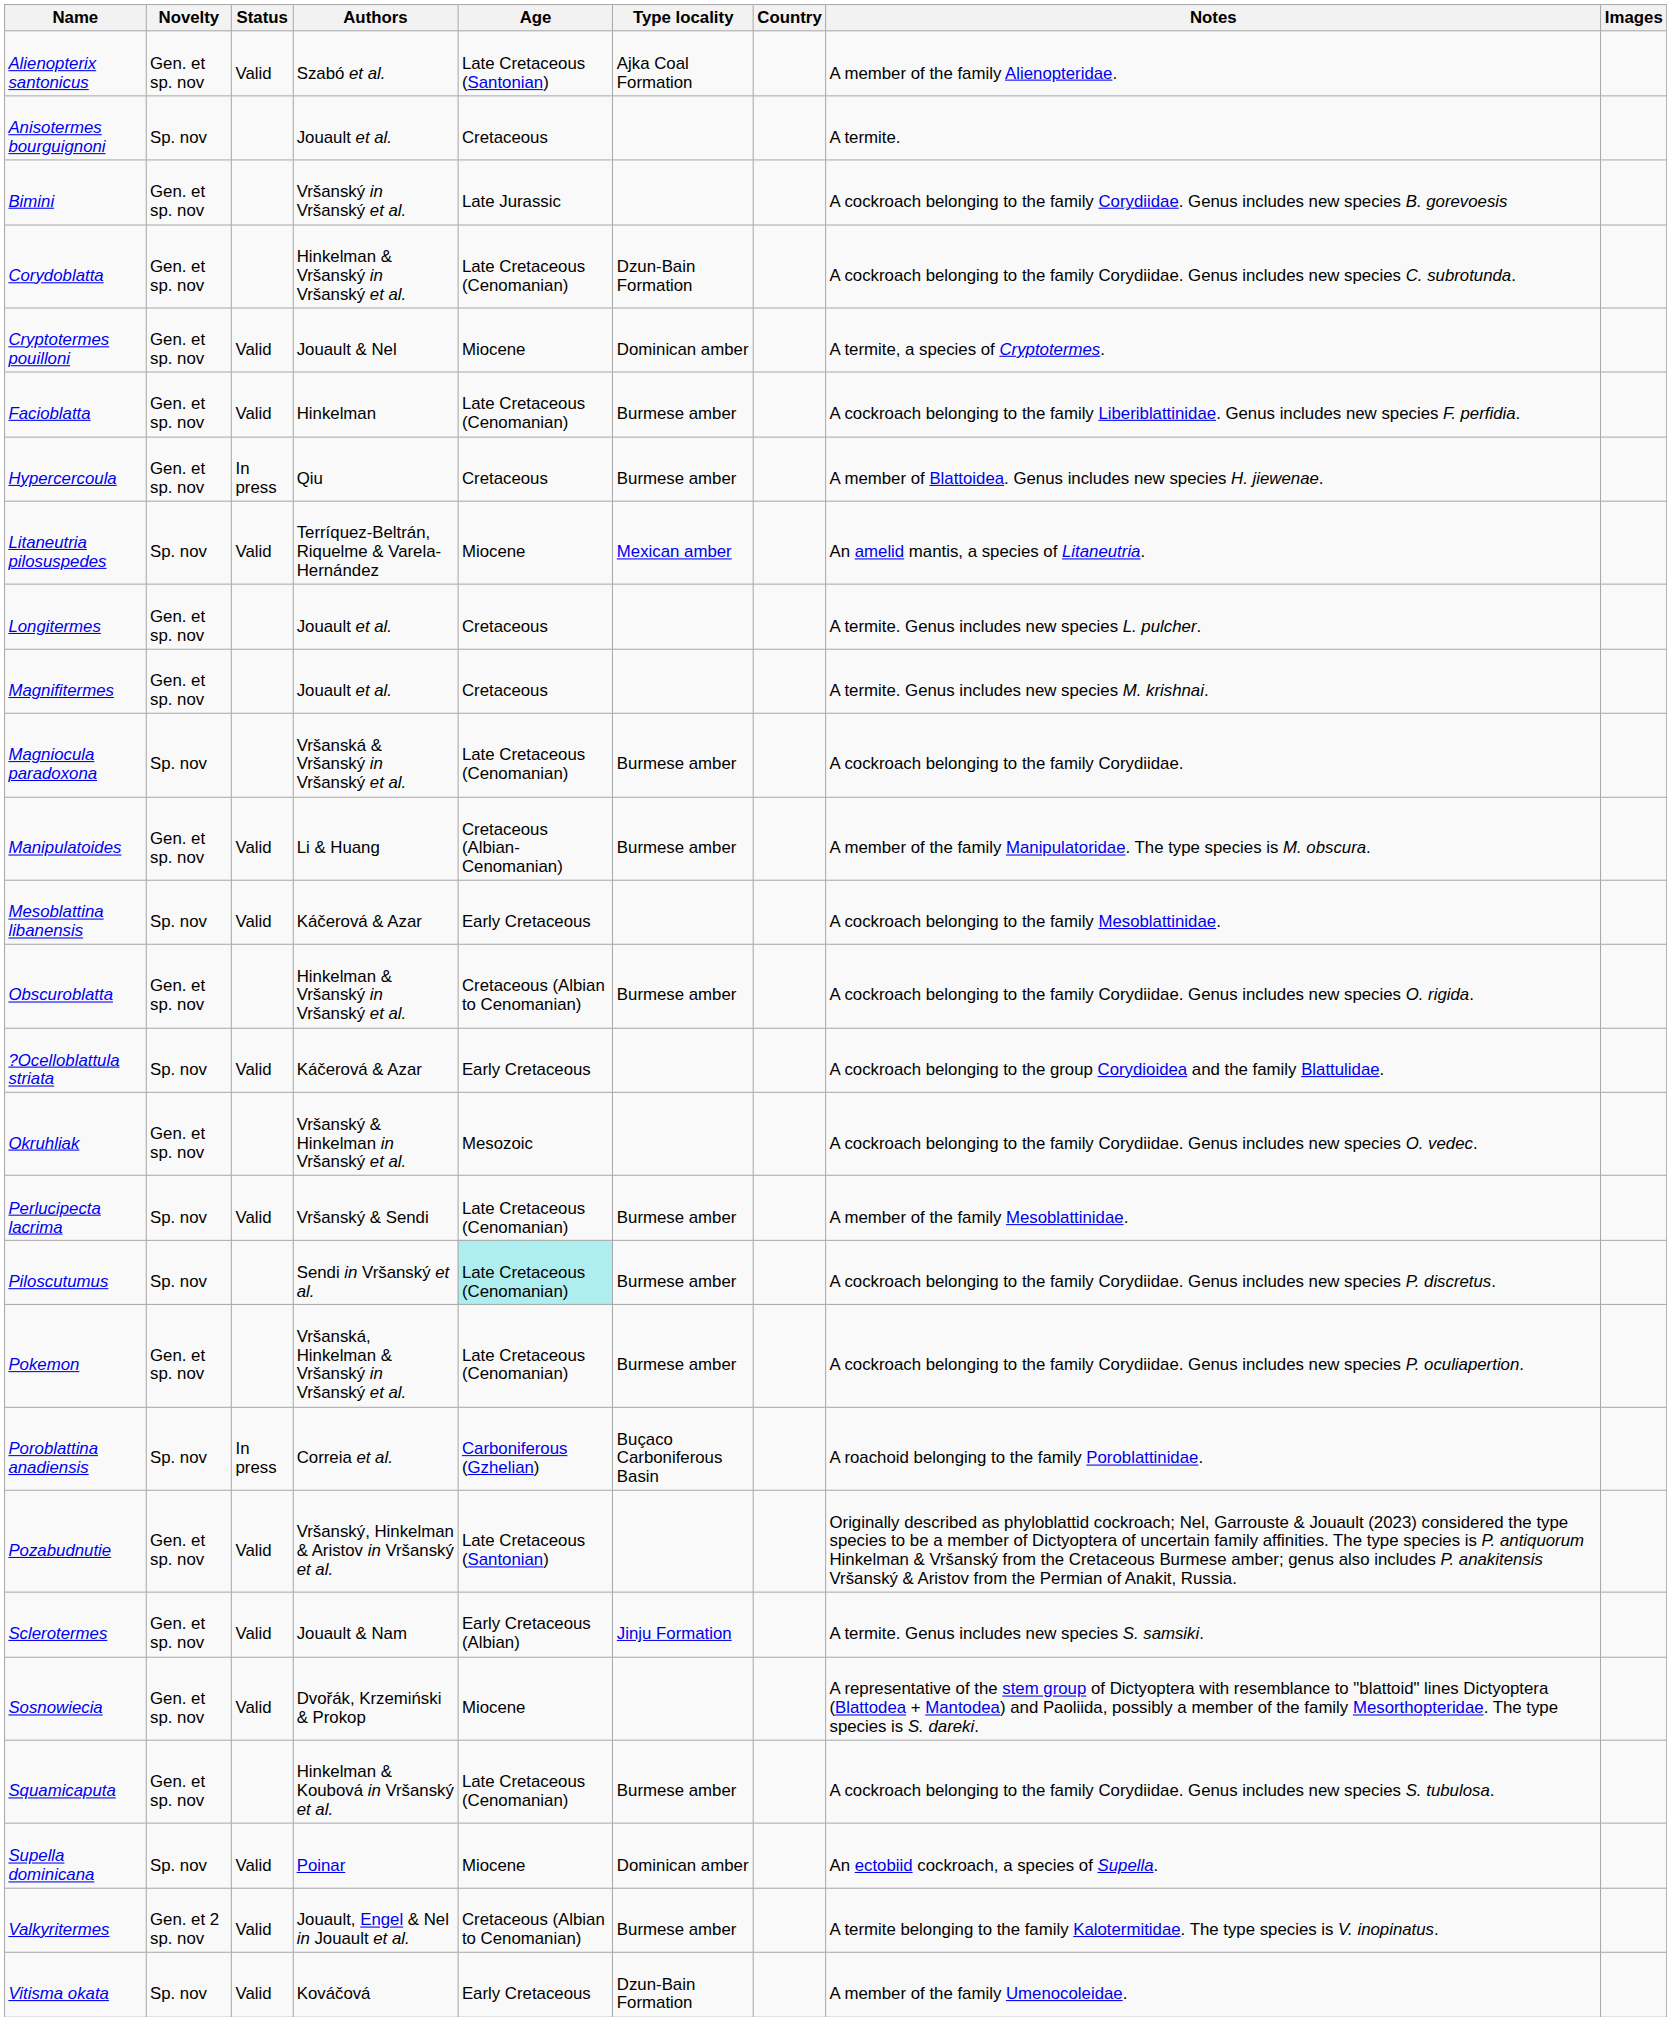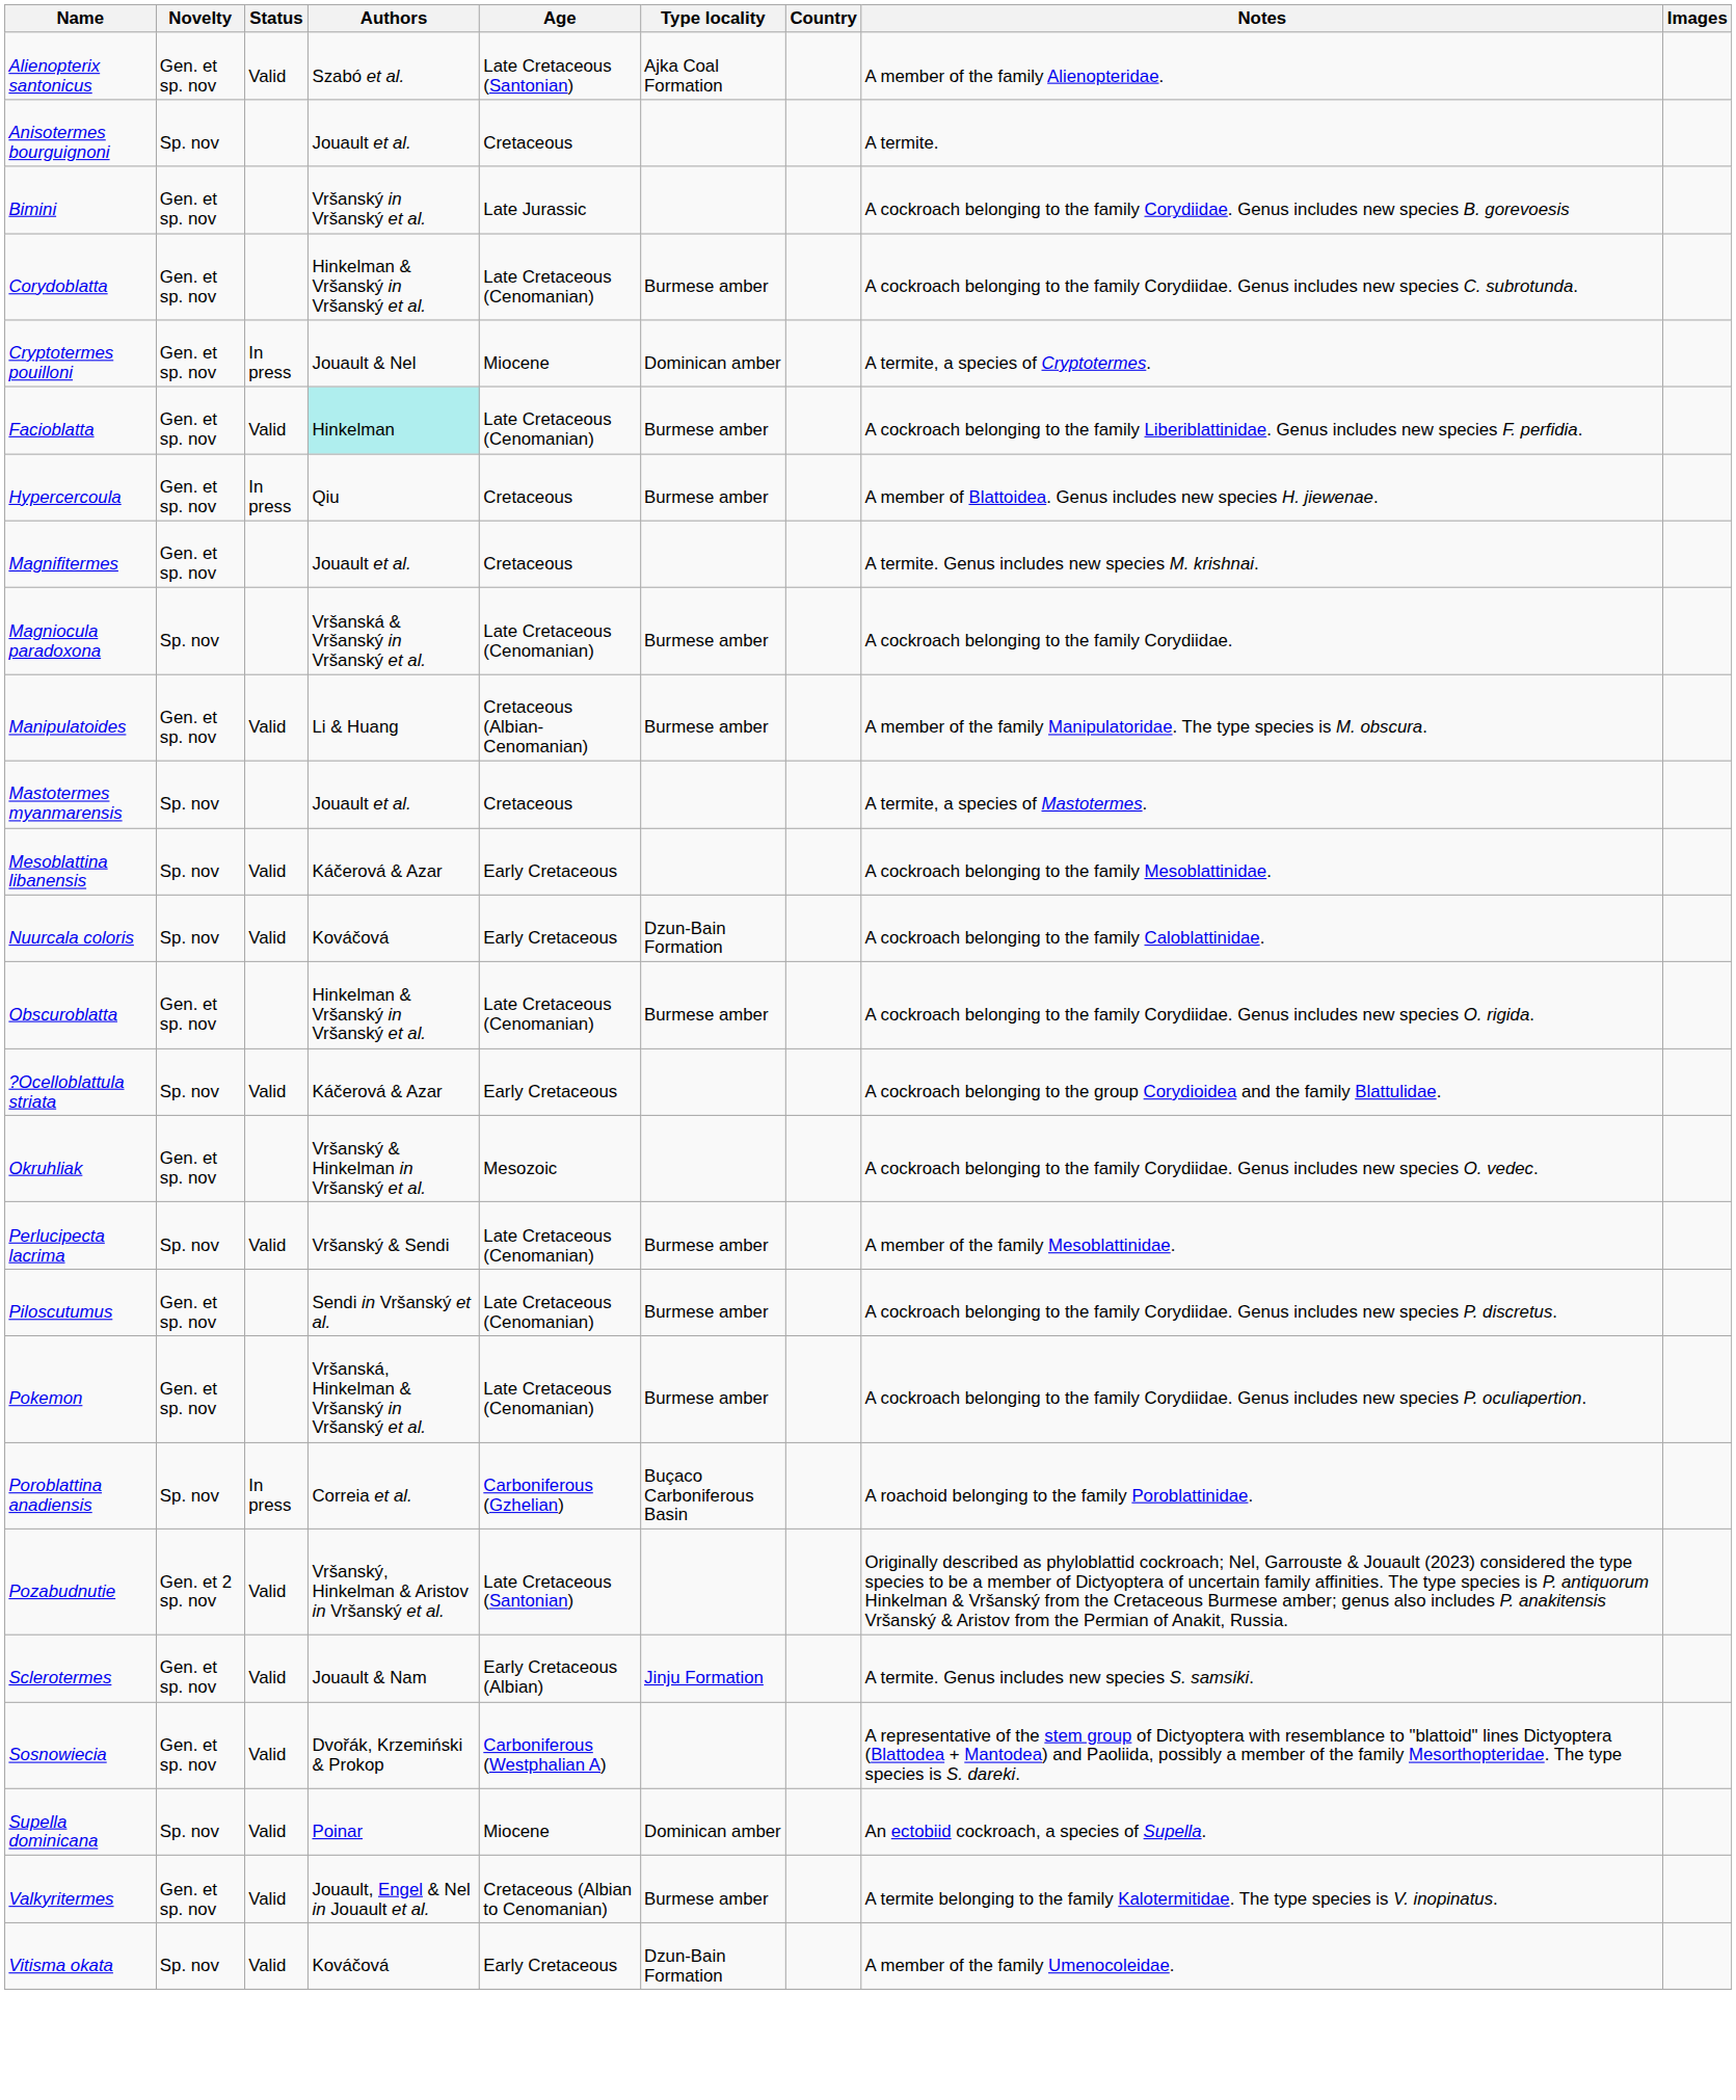Corydoblatta | Type locality: Dzun-Bain Formation -> Burmese amber
Cryptotermes pouilloni | Status: Valid -> In press
Facioblatta | Authors: no background -> paleturquoise background
- row: Litaneutria pilosuspedes | Sp. nov | Valid | Terríquez-Beltrán, Riquelme & Varela-Hernández | Miocene | Mexican amber | An amelid mantis, a species of Litaneutria.
- row: Longitermes | Gen. et sp. nov | Jouault et al. | Cretaceous | A termite. Genus includes new species L. pulcher.
+ row: Mastotermes myanmarensis | Sp. nov | Jouault et al. | Cretaceous | A termite, a species of Mastotermes.
+ row: Nuurcala coloris | Sp. nov | Valid | Kováčová | Early Cretaceous | Dzun-Bain Formation | A cockroach belonging to the family Caloblattinidae.
Obscuroblatta | Age: Cretaceous (Albian to Cenomanian) -> Late Cretaceous (Cenomanian)
Piloscutumus | Novelty: Sp. nov -> Gen. et sp. nov
Piloscutumus | Age: paleturquoise background -> no background
Pozabudnutie | Novelty: Gen. et sp. nov -> Gen. et 2 sp. nov
Sosnowiecia | Age: Miocene -> Carboniferous (Westphalian A)
- row: Squamicaputa | Gen. et sp. nov | Hinkelman & Koubová in Vršanský et al. | Late Cretaceous (Cenomanian) | Burmese amber | A cockroach belonging to the family Corydiidae. Genus includes new species S. tubulosa.
Valkyritermes | Novelty: Gen. et 2 sp. nov -> Gen. et sp. nov
